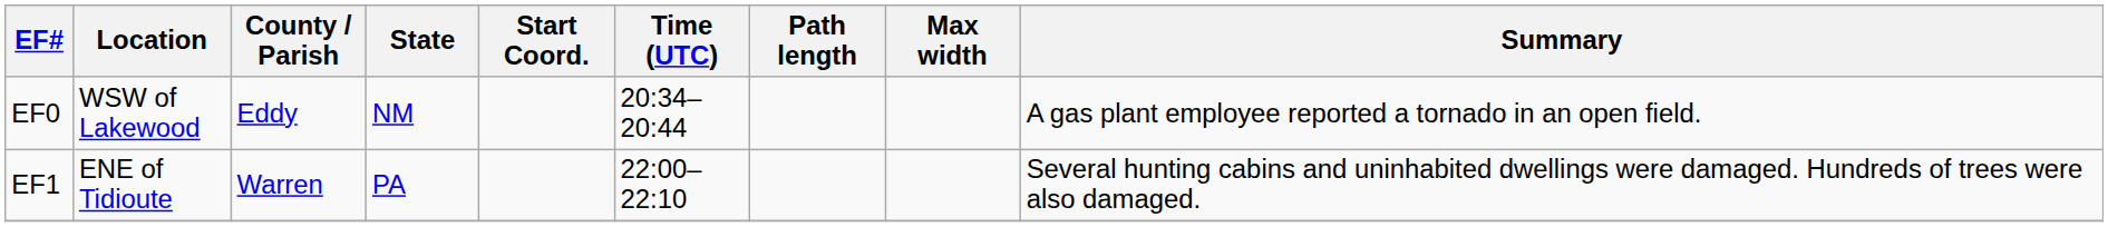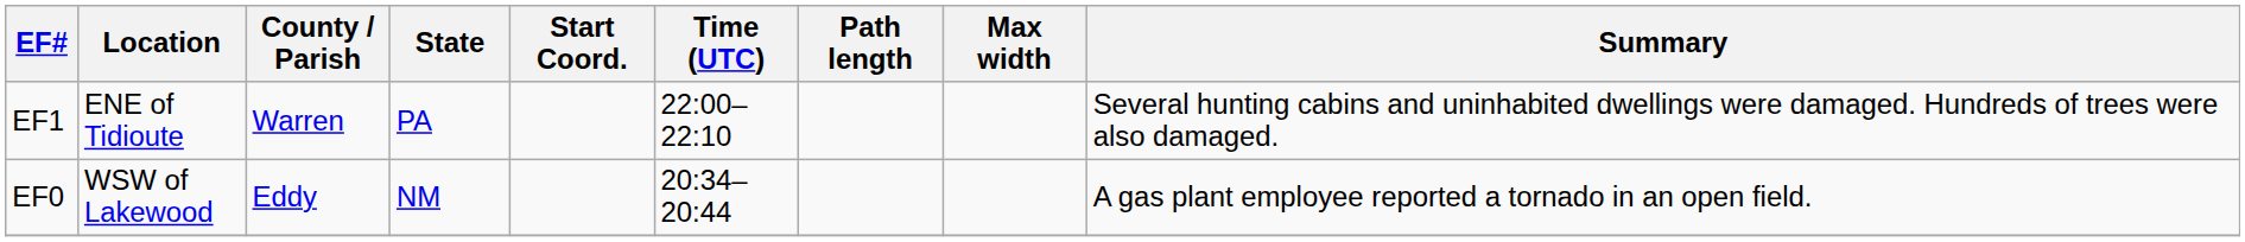rows swapped: EF0 <-> EF1
